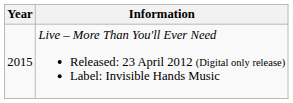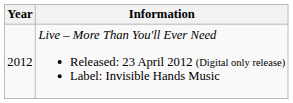row 2 | Year: 2015 -> 2012
